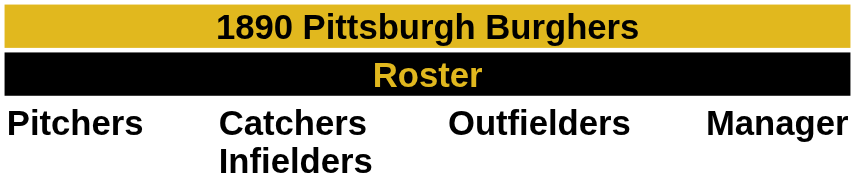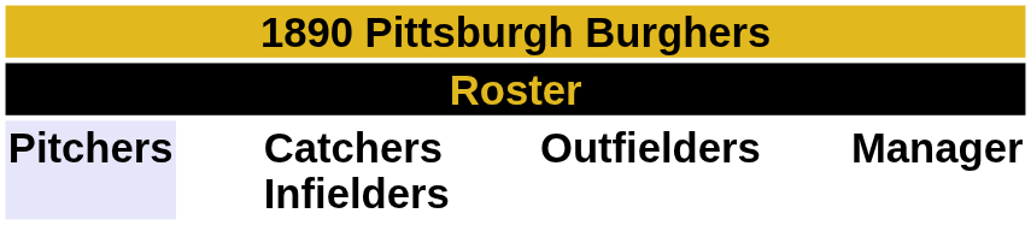Pitchers | column 1: no background -> lavender background
